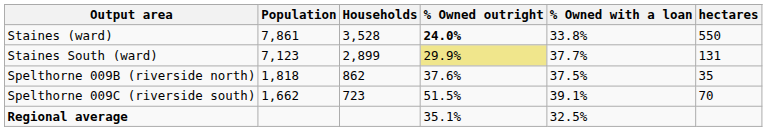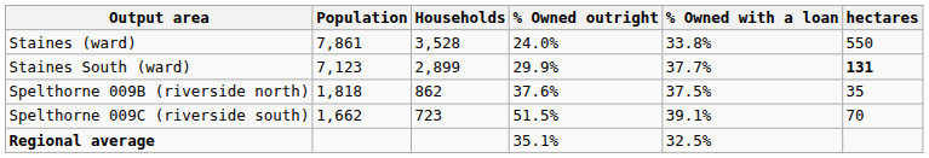Staines (ward) | % Owned outright: bold -> normal
Staines South (ward) | % Owned outright: khaki background -> no background
Staines South (ward) | hectares: normal -> bold
